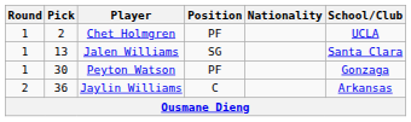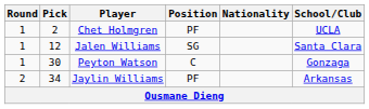Jalen Williams | Pick: 13 -> 12
Peyton Watson | Position: PF -> C
Jaylin Williams | Pick: 36 -> 34
Jaylin Williams | Position: C -> PF
